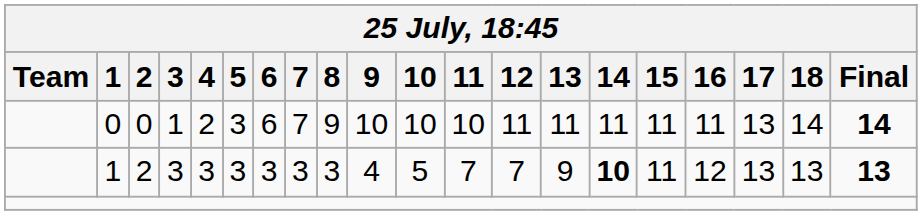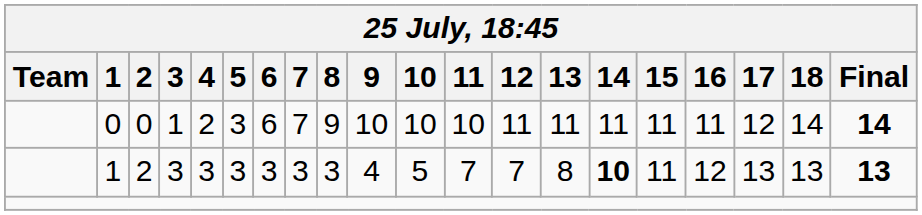row 3 | 17: 13 -> 12
row 4 | 13: 9 -> 8
